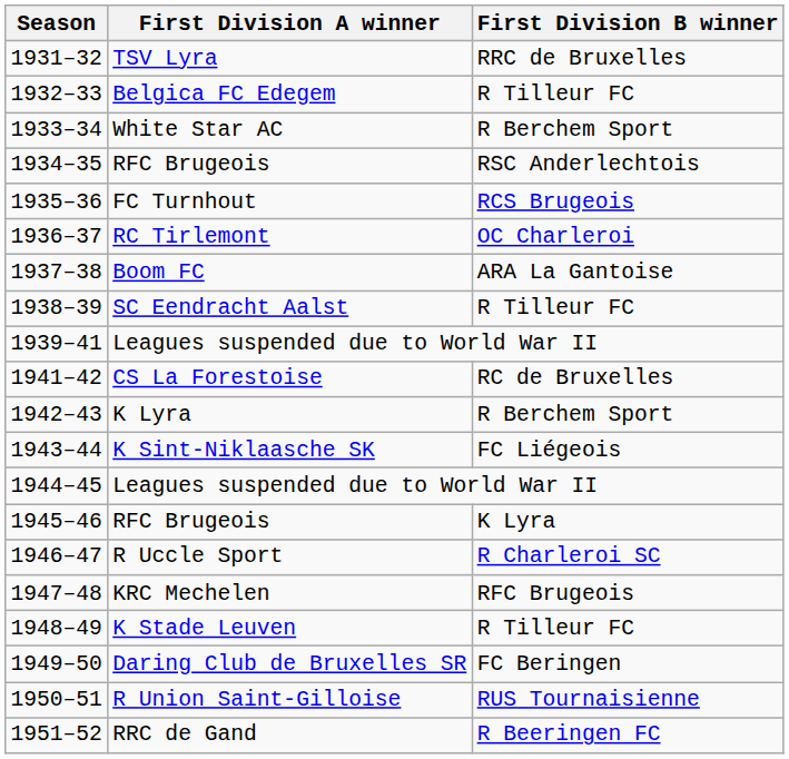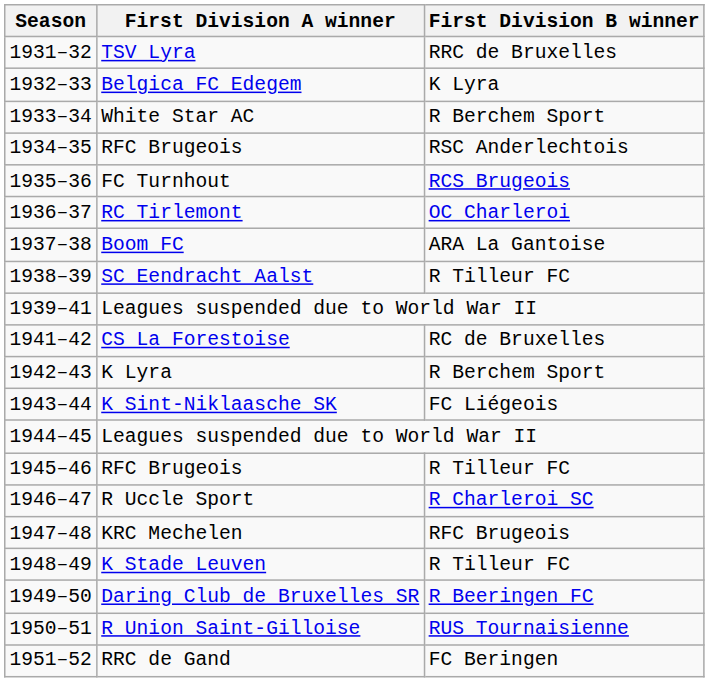Belgica FC Edegem | First Division B winner: R Tilleur FC -> K Lyra
1945–46 / RFC Brugeois | First Division B winner: K Lyra -> R Tilleur FC
Daring Club de Bruxelles SR | First Division B winner: FC Beringen -> R Beeringen FC
RRC de Gand | First Division B winner: R Beeringen FC -> FC Beringen
